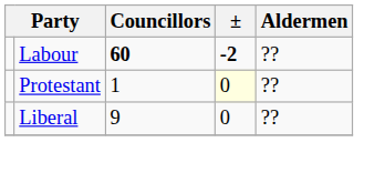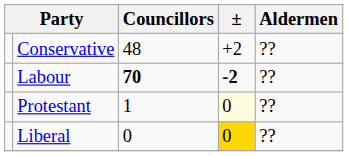+ row: Conservative | 48 | +2 | ??
Labour | Councillors: 60 -> 70
Liberal | Councillors: 9 -> 0
Liberal | ±: no background -> gold background
